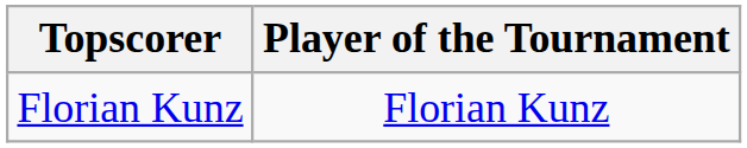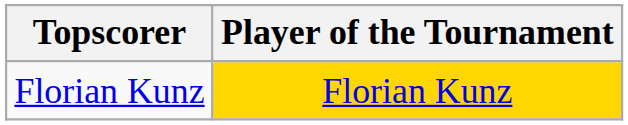row 2 | Player of the Tournament: no background -> gold background
